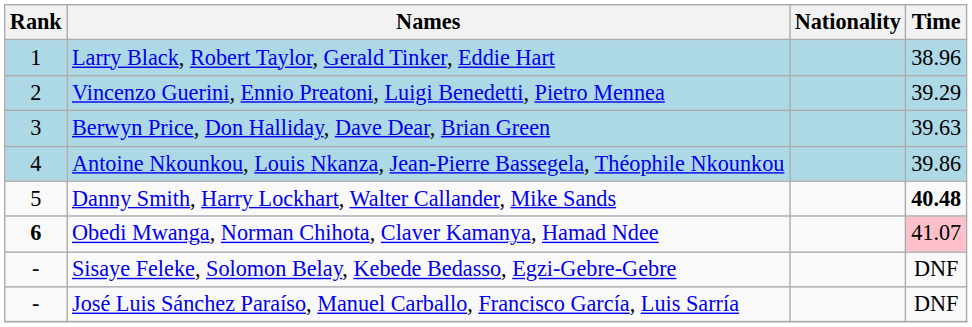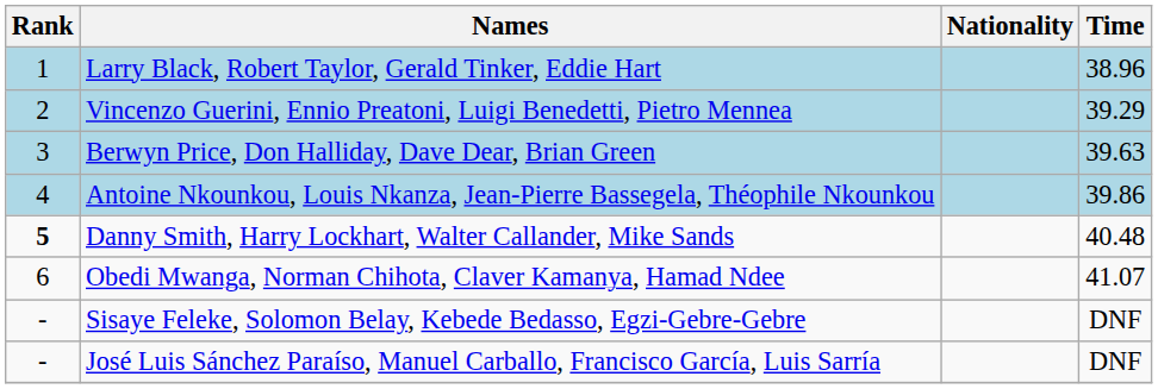Danny Smith, Harry Lockhart, Walter Callander, Mike Sands | Rank: normal -> bold
Danny Smith, Harry Lockhart, Walter Callander, Mike Sands | Time: bold -> normal
Obedi Mwanga, Norman Chihota, Claver Kamanya, Hamad Ndee | Rank: bold -> normal
Obedi Mwanga, Norman Chihota, Claver Kamanya, Hamad Ndee | Time: pink background -> no background
